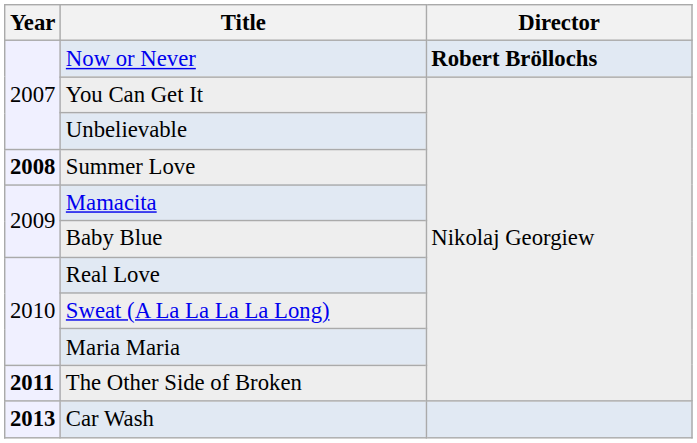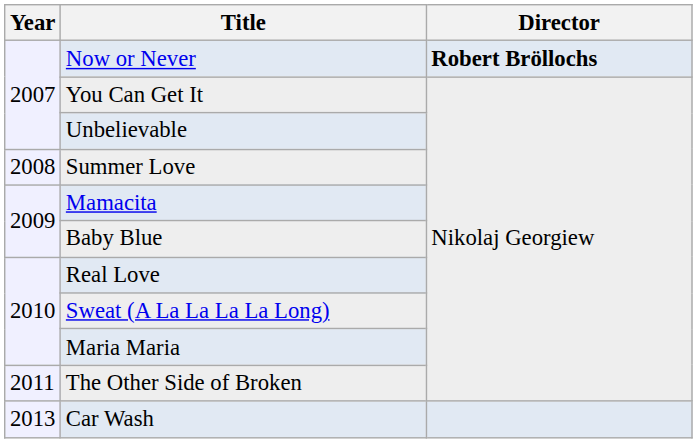Summer Love | Year: bold -> normal
The Other Side of Broken | Year: bold -> normal
Car Wash | Year: bold -> normal
